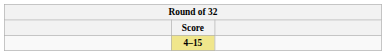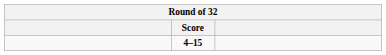row 3 | Score: khaki background -> no background
